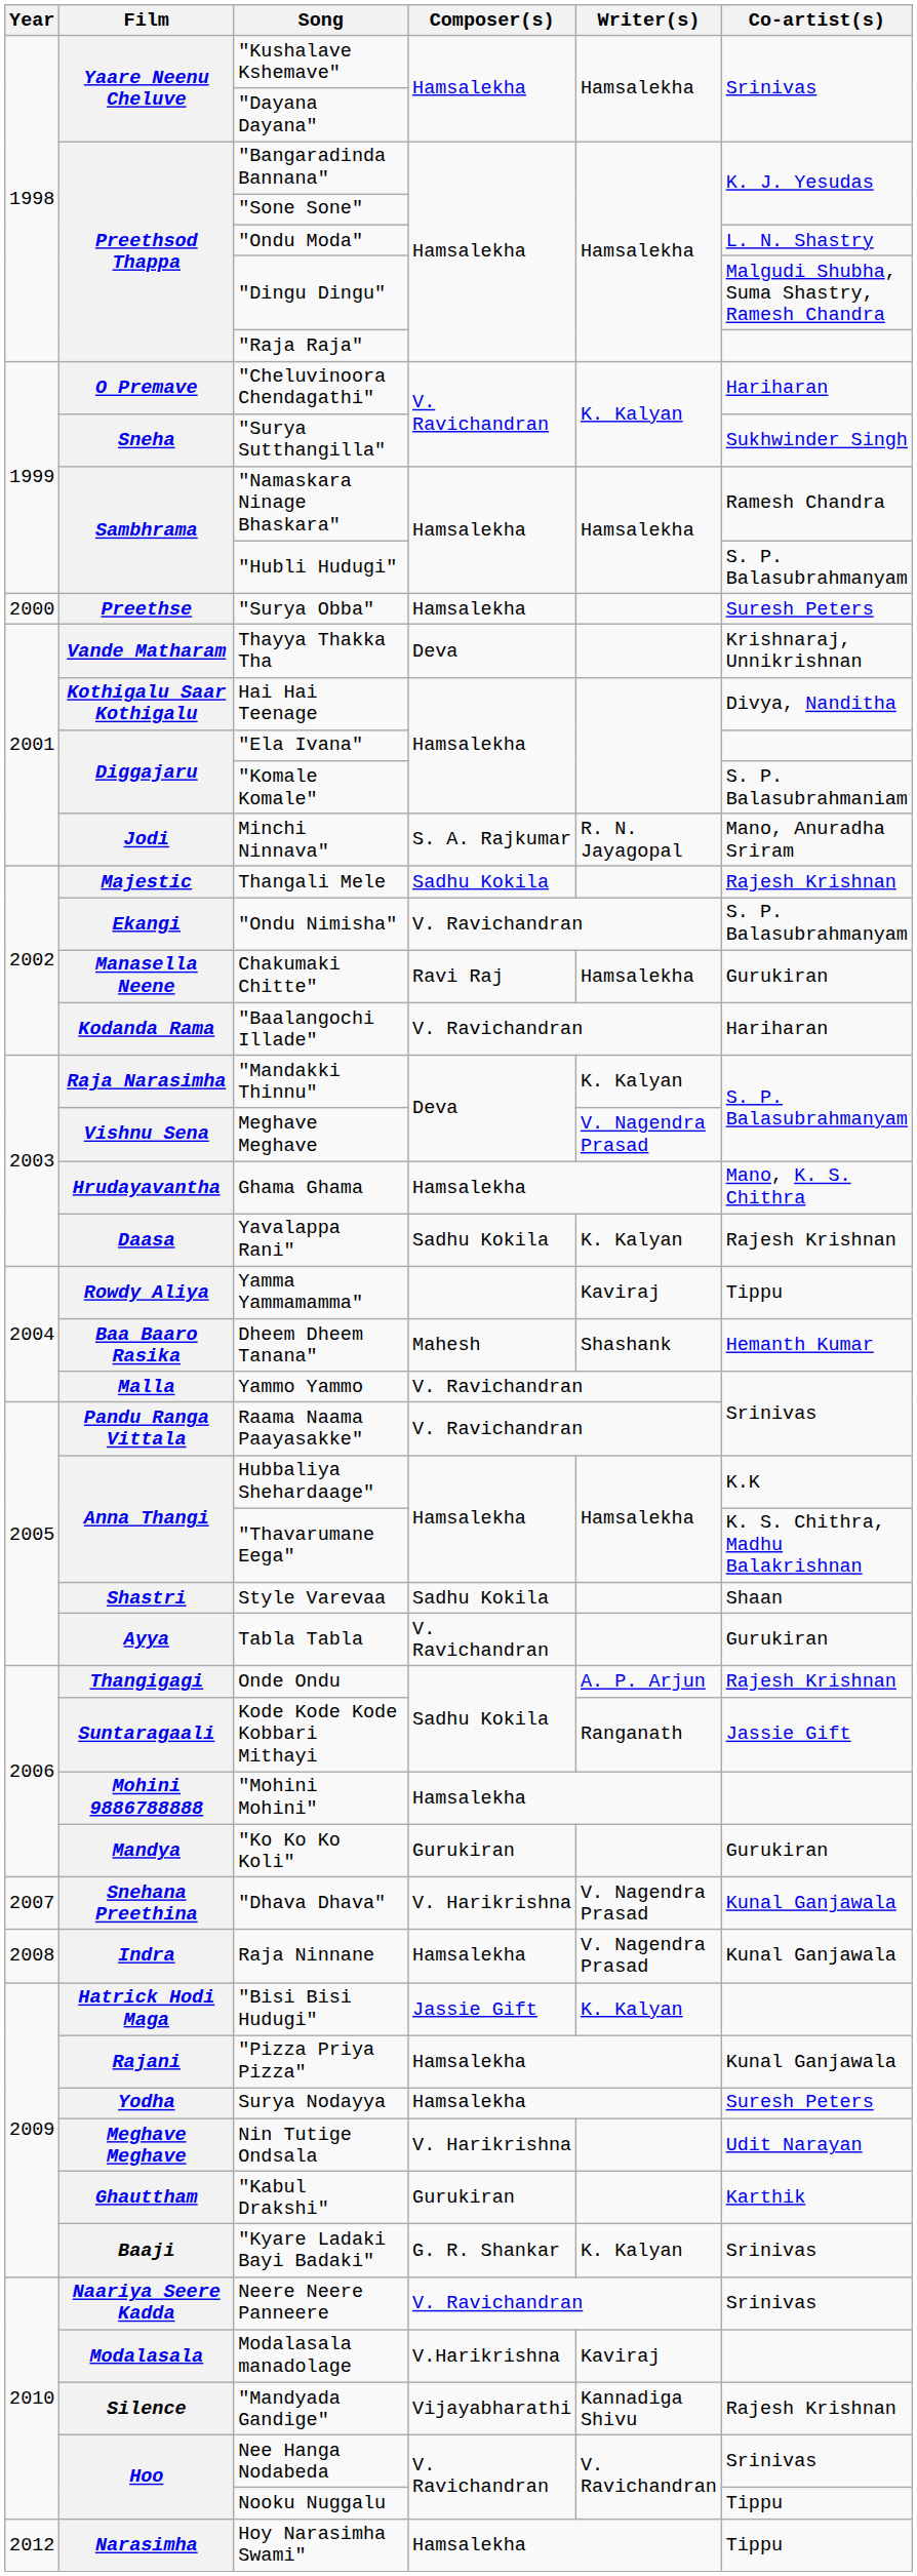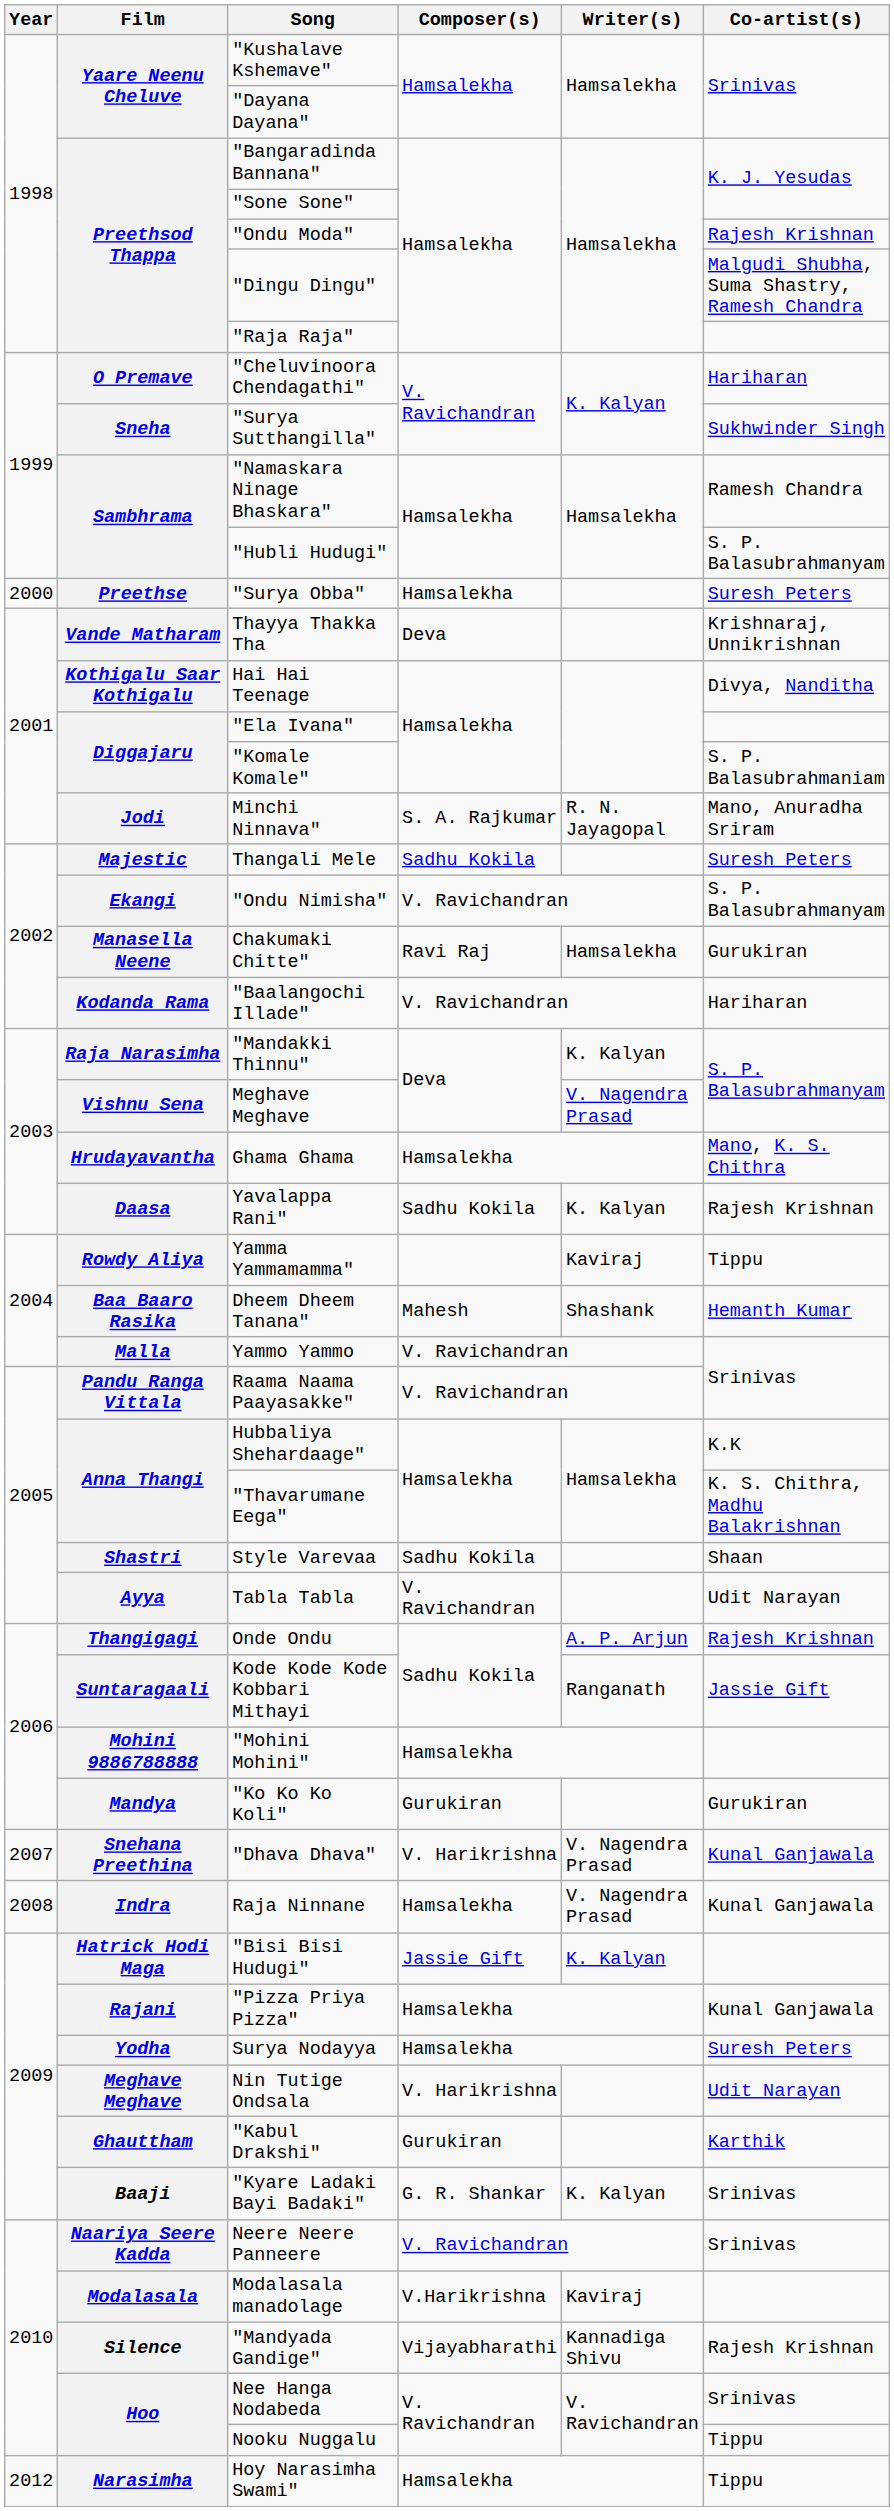"Ondu Moda" | Co-artist(s): L. N. Shastry -> Rajesh Krishnan
Thangali Mele | Co-artist(s): Rajesh Krishnan -> Suresh Peters
Tabla Tabla | Co-artist(s): Gurukiran -> Udit Narayan
